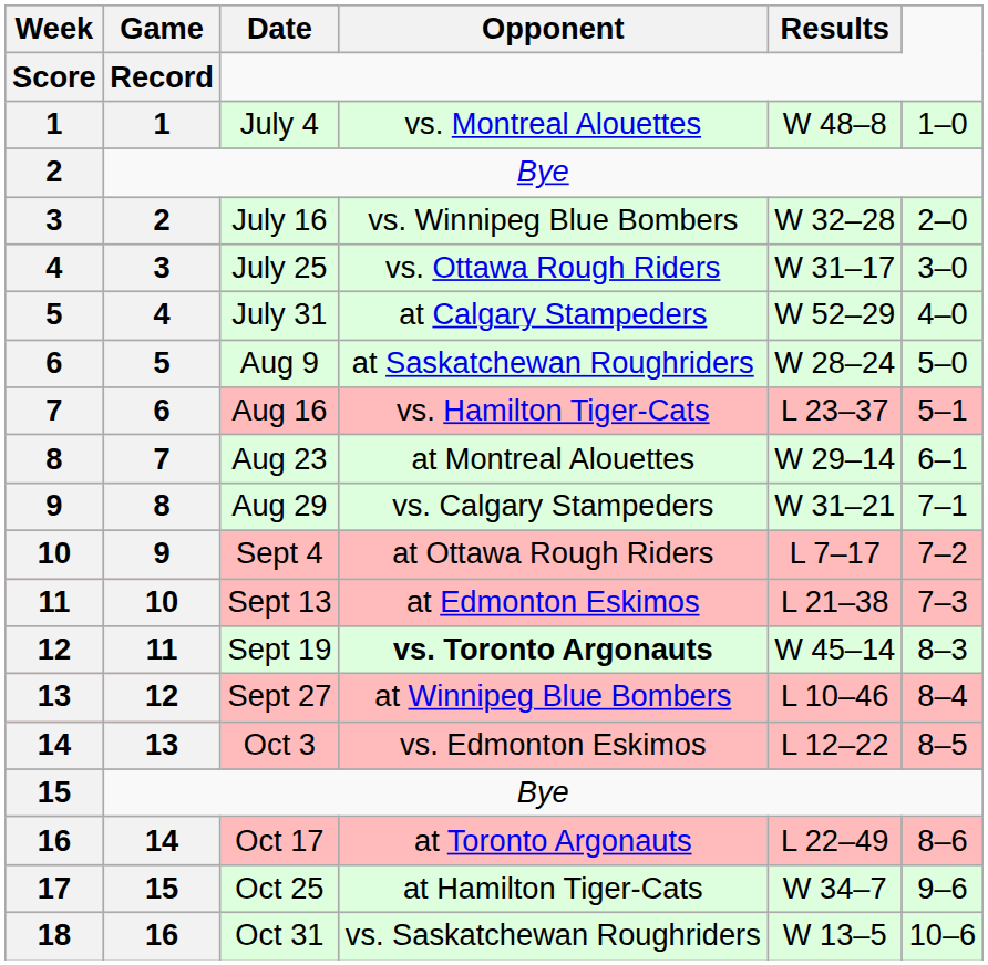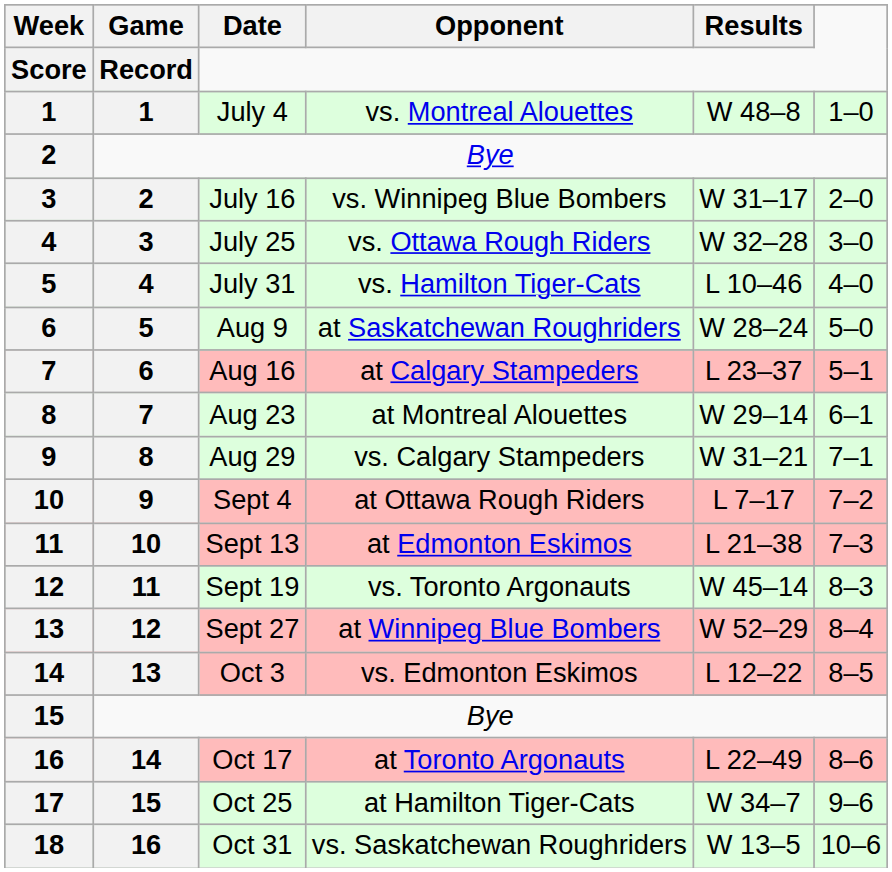July 16 | Results: W 32–28 -> W 31–17
July 25 | Results: W 31–17 -> W 32–28
July 31 | Opponent: at Calgary Stampeders -> vs. Hamilton Tiger-Cats
July 31 | Results: W 52–29 -> L 10–46
Aug 16 | Opponent: vs. Hamilton Tiger-Cats -> at Calgary Stampeders
Sept 19 | Opponent: bold -> normal
Sept 27 | Results: L 10–46 -> W 52–29
